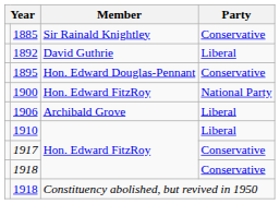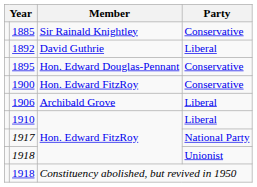1900 | Party: National Party -> Conservative
1917 | Party: Conservative -> National Party
1918 / Hon. Edward FitzRoy | Party: Conservative -> Unionist
